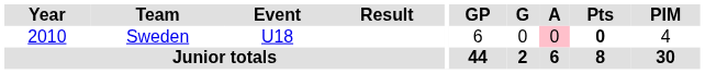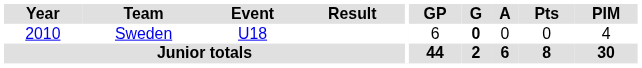Sweden | G: normal -> bold
Sweden | A: pink background -> no background
Sweden | Pts: bold -> normal
